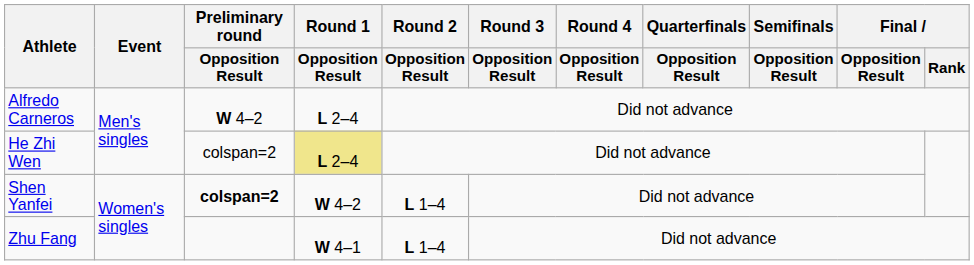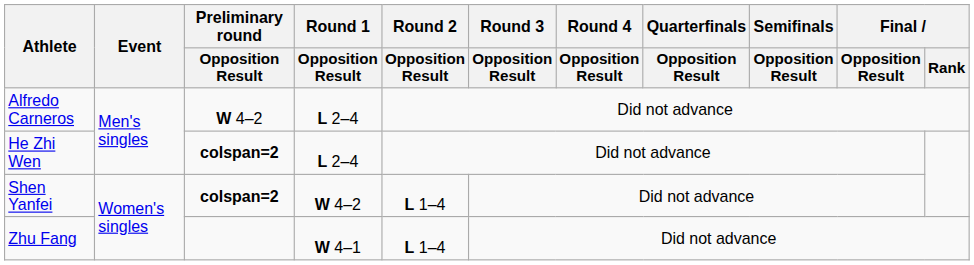He Zhi Wen | Preliminary round / Opposition Result: normal -> bold
He Zhi Wen | Round 1 / Opposition Result: khaki background -> no background
